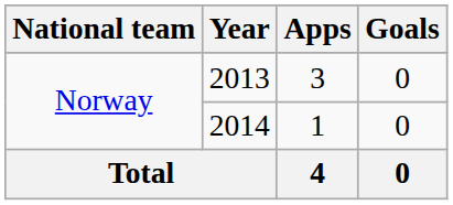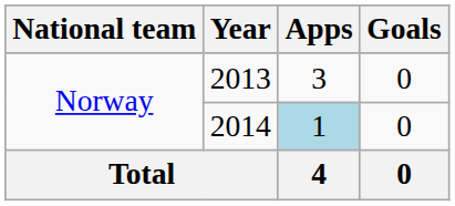2014 | Apps: no background -> lightblue background
